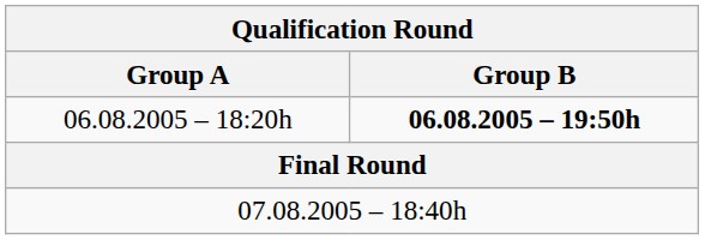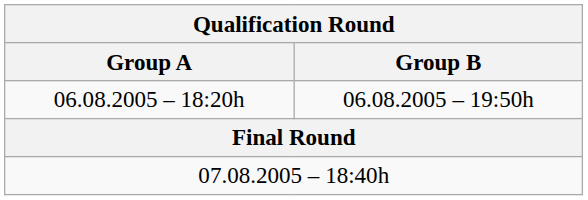06.08.2005 – 18:20h | Group B: bold -> normal
